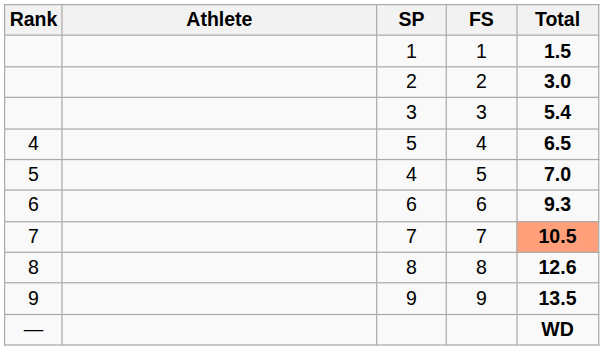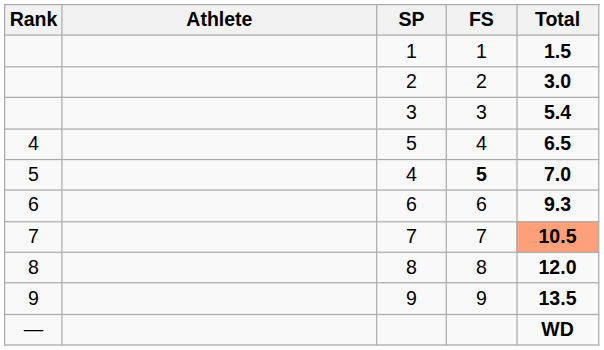row 6 | FS: normal -> bold
row 9 | Total: 12.6 -> 12.0
